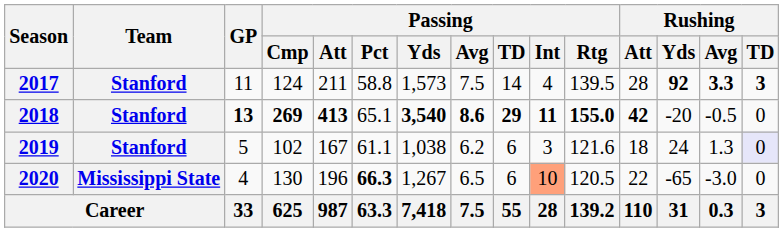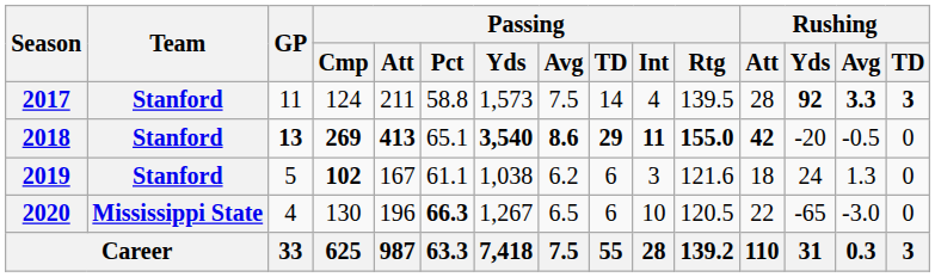2019 | Passing / Cmp: normal -> bold
2019 | Rushing / TD: lavender background -> no background
2020 | Passing / Int: lightsalmon background -> no background
